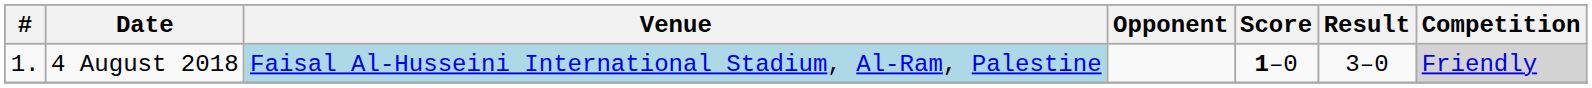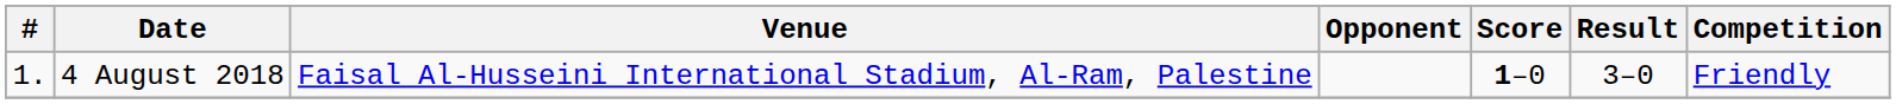4 August 2018 | Venue: lightblue background -> no background
4 August 2018 | Competition: lightgrey background -> no background
